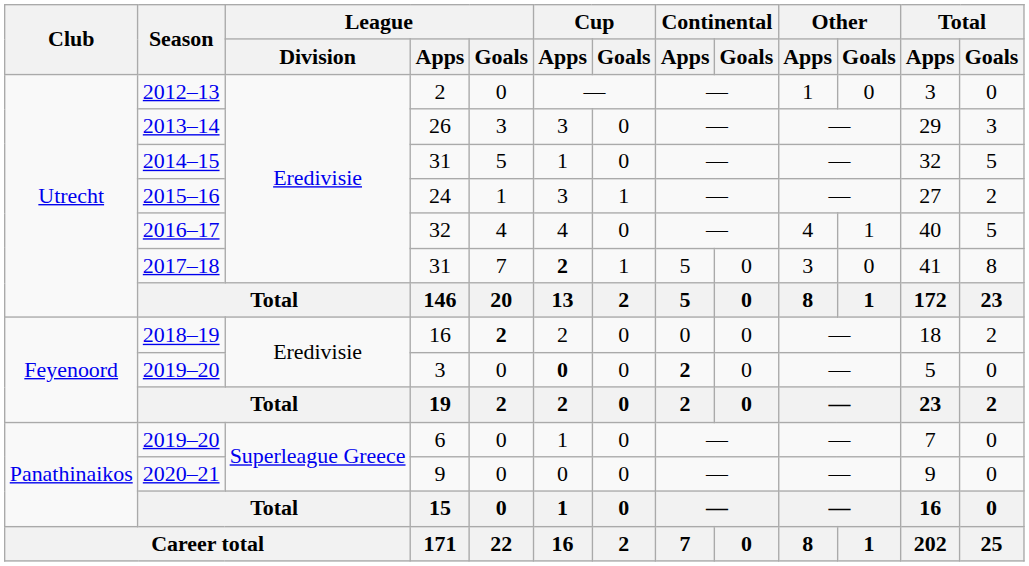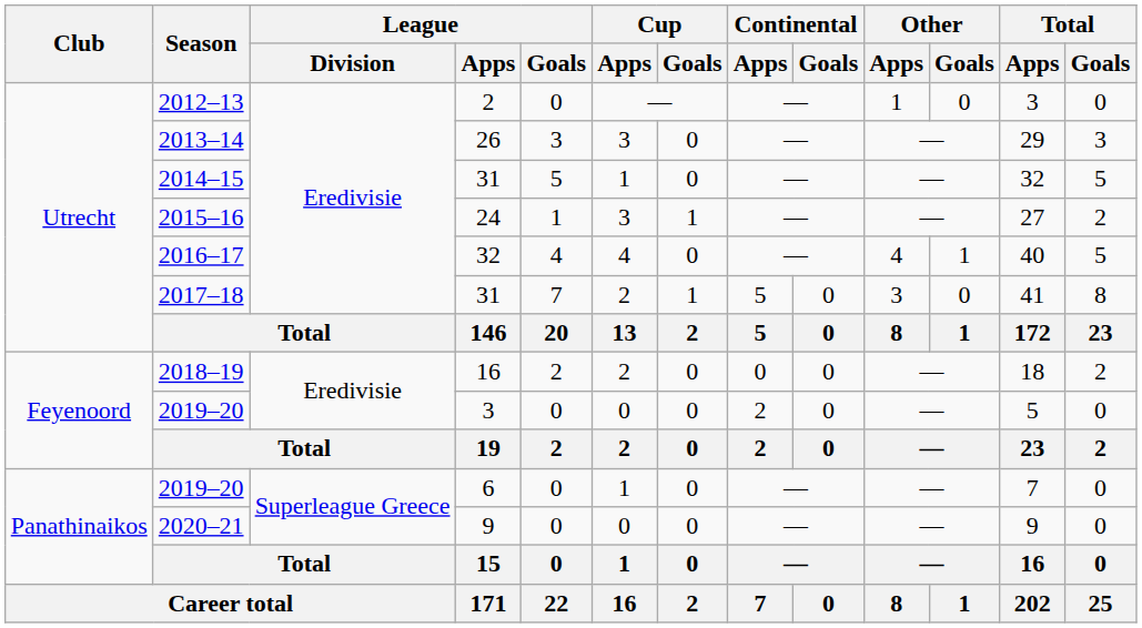2017–18 | Cup / Apps: bold -> normal
2018–19 | League / Goals: bold -> normal
2019–20 / 3 | Cup / Apps: bold -> normal
2019–20 / 3 | Continental / Apps: bold -> normal
